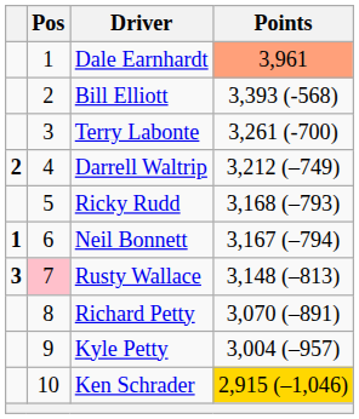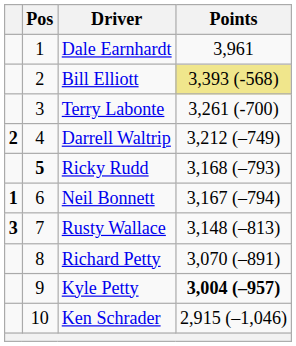Dale Earnhardt | Points: lightsalmon background -> no background
Bill Elliott | Points: no background -> khaki background
Ricky Rudd | Pos: normal -> bold
Rusty Wallace | Pos: pink background -> no background
Kyle Petty | Points: normal -> bold
Ken Schrader | Points: gold background -> no background
